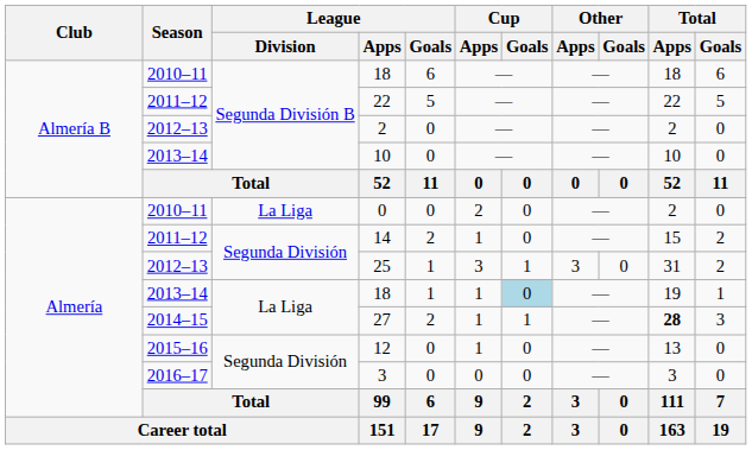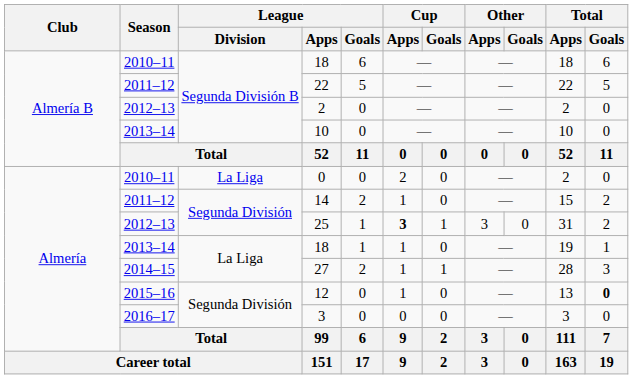25 | Cup / Apps: normal -> bold
2013–14 / 18 | Cup / Goals: lightblue background -> no background
27 | Total / Apps: bold -> normal
12 | Total / Goals: normal -> bold
